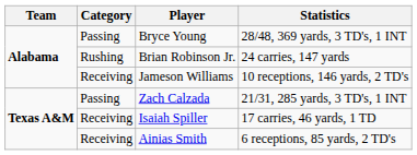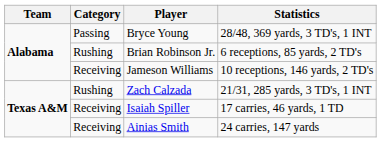Brian Robinson Jr. | Statistics: 24 carries, 147 yards -> 6 receptions, 85 yards, 2 TD's
Zach Calzada | Category: Passing -> Rushing
Ainias Smith | Statistics: 6 receptions, 85 yards, 2 TD's -> 24 carries, 147 yards
